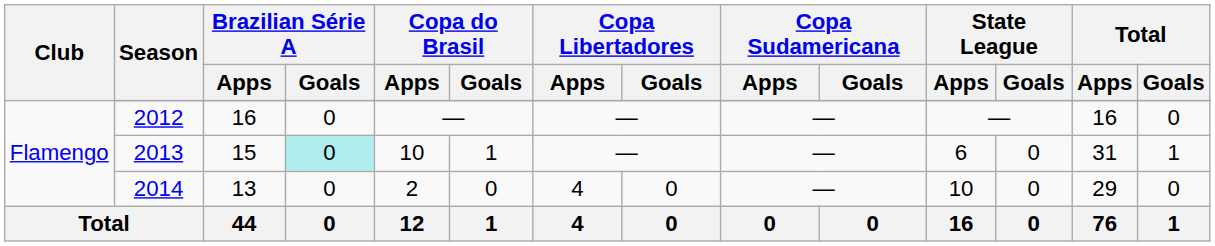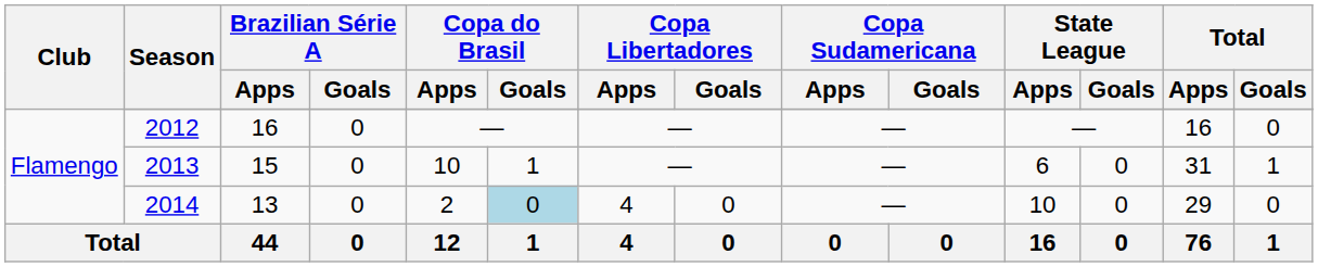2013 | Brazilian Série A / Goals: paleturquoise background -> no background
2014 | Copa do Brasil / Goals: no background -> lightblue background
